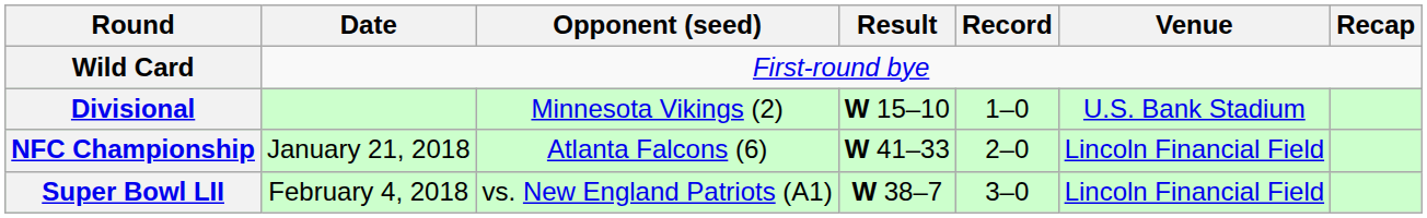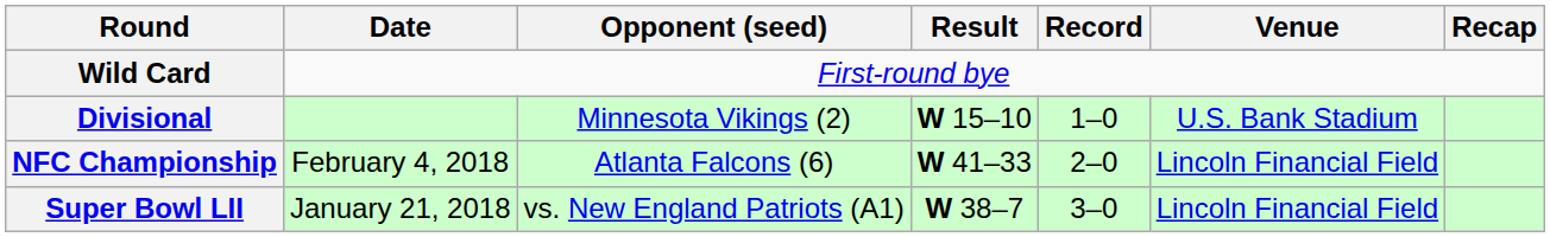NFC Championship | Date: January 21, 2018 -> February 4, 2018
Super Bowl LII | Date: February 4, 2018 -> January 21, 2018
